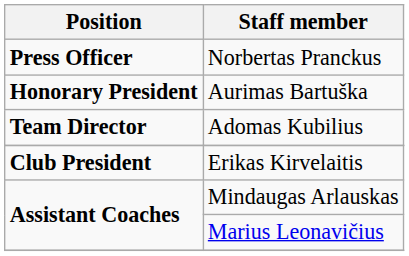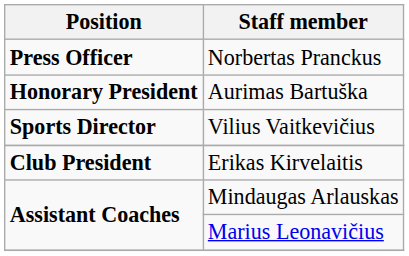- row: Team Director | Adomas Kubilius
+ row: Sports Director | Vilius Vaitkevičius
